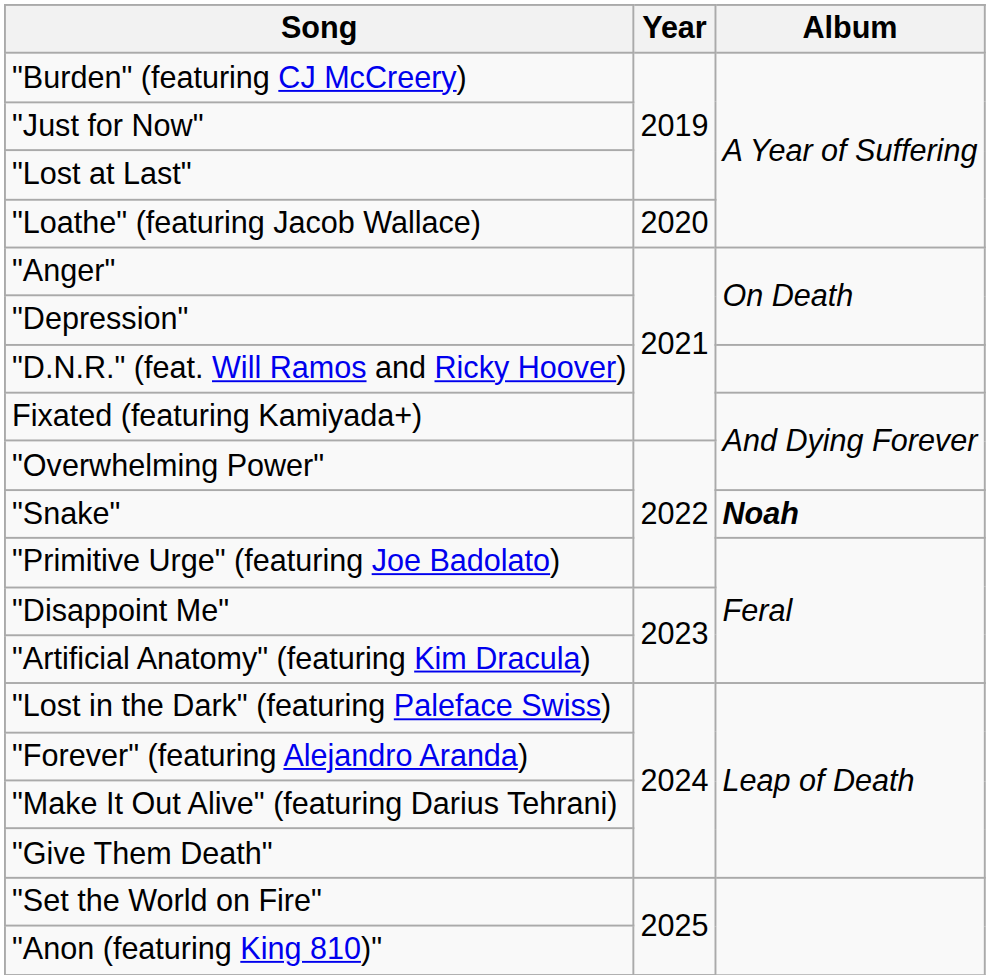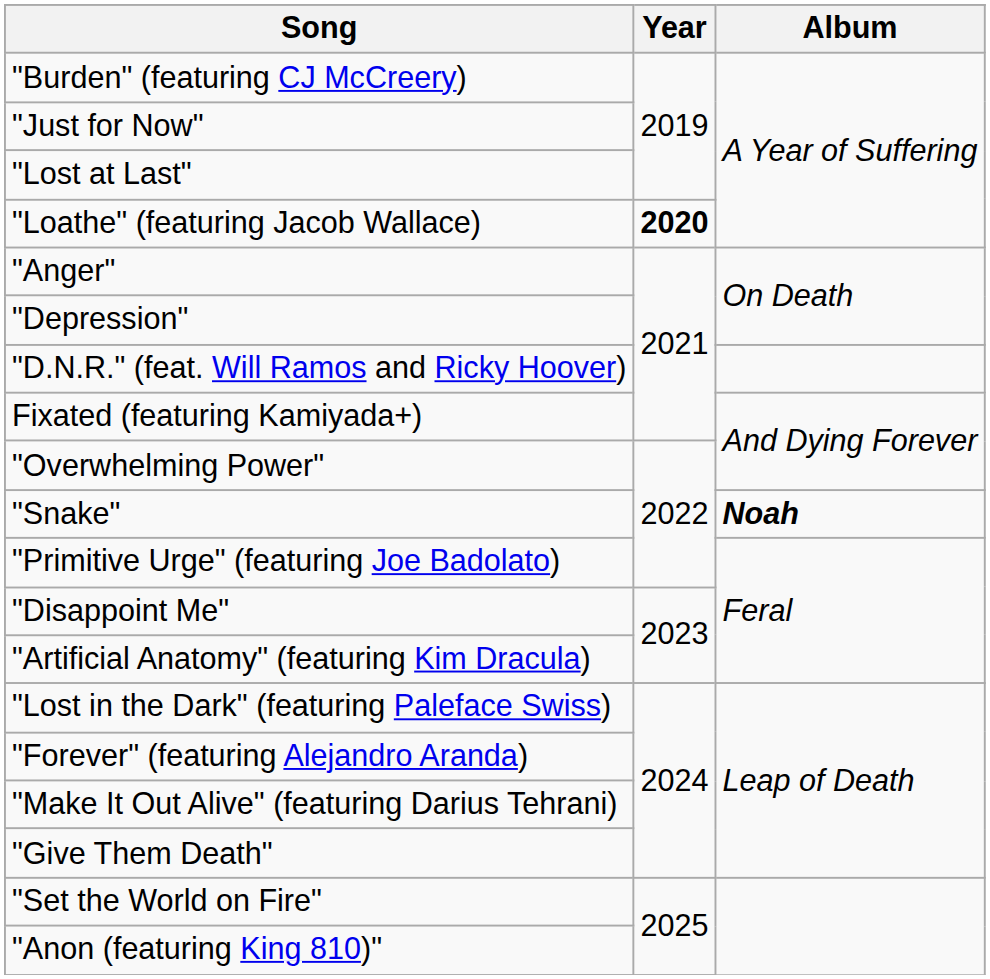"Loathe" (featuring Jacob Wallace) | Year: normal -> bold
